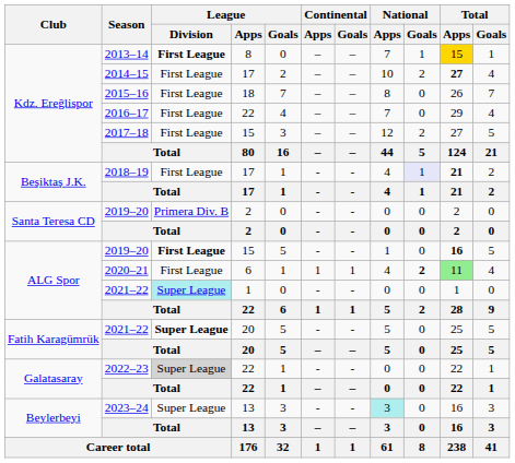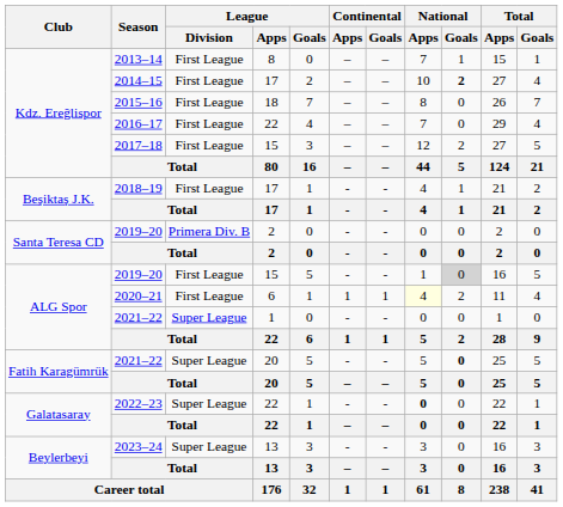2013–14 | League / Division: bold -> normal
2013–14 | Total / Apps: gold background -> no background
2014–15 | National / Goals: normal -> bold
2014–15 | Total / Apps: bold -> normal
2018–19 | National / Goals: lavender background -> no background
2018–19 | Total / Apps: bold -> normal
2019–20 / 15 | League / Division: bold -> normal
2019–20 / 15 | National / Goals: no background -> lightgrey background
2019–20 / 15 | Total / Apps: bold -> normal
2020–21 | National / Apps: no background -> lightyellow background
2020–21 | National / Goals: bold -> normal
2020–21 | Total / Apps: lightgreen background -> no background
2021–22 / 1 | League / Division: paleturquoise background -> no background
2021–22 / 20 | League / Division: bold -> normal
2021–22 / 20 | National / Goals: normal -> bold
2022–23 | League / Division: lightgrey background -> no background
2022–23 | National / Apps: normal -> bold
2023–24 | National / Apps: paleturquoise background -> no background
